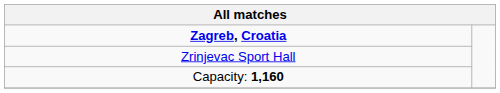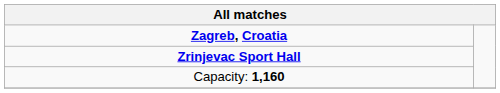Zrinjevac Sport Hall | Zagreb, Croatia: normal -> bold
